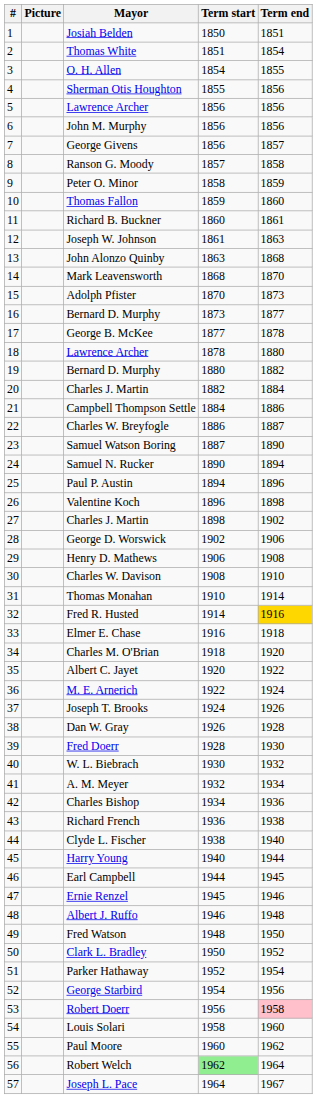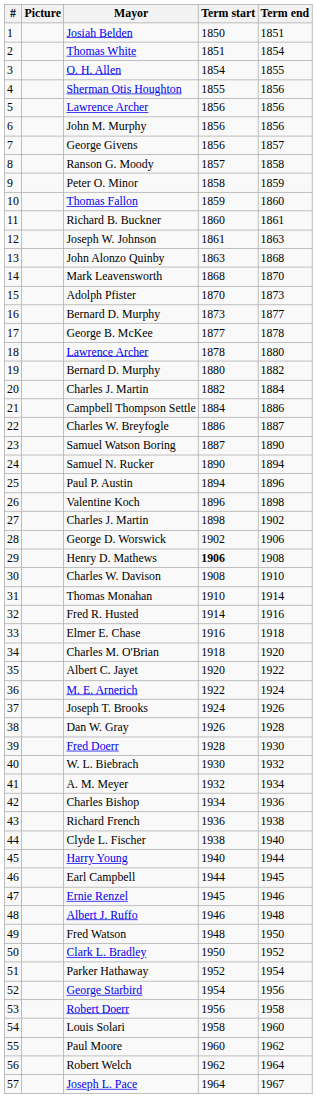Henry D. Mathews | Term start: normal -> bold
Fred R. Husted | Term end: gold background -> no background
Robert Doerr | Term end: pink background -> no background
Robert Welch | Term start: lightgreen background -> no background
